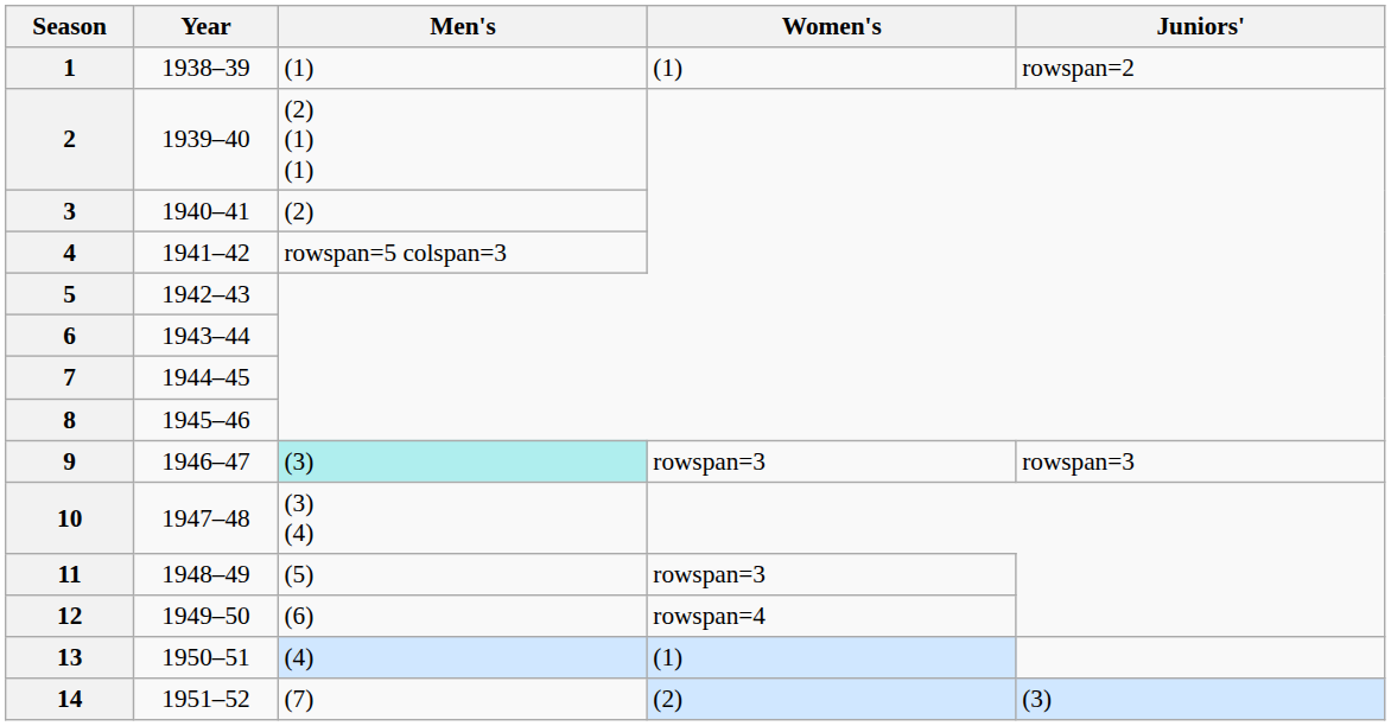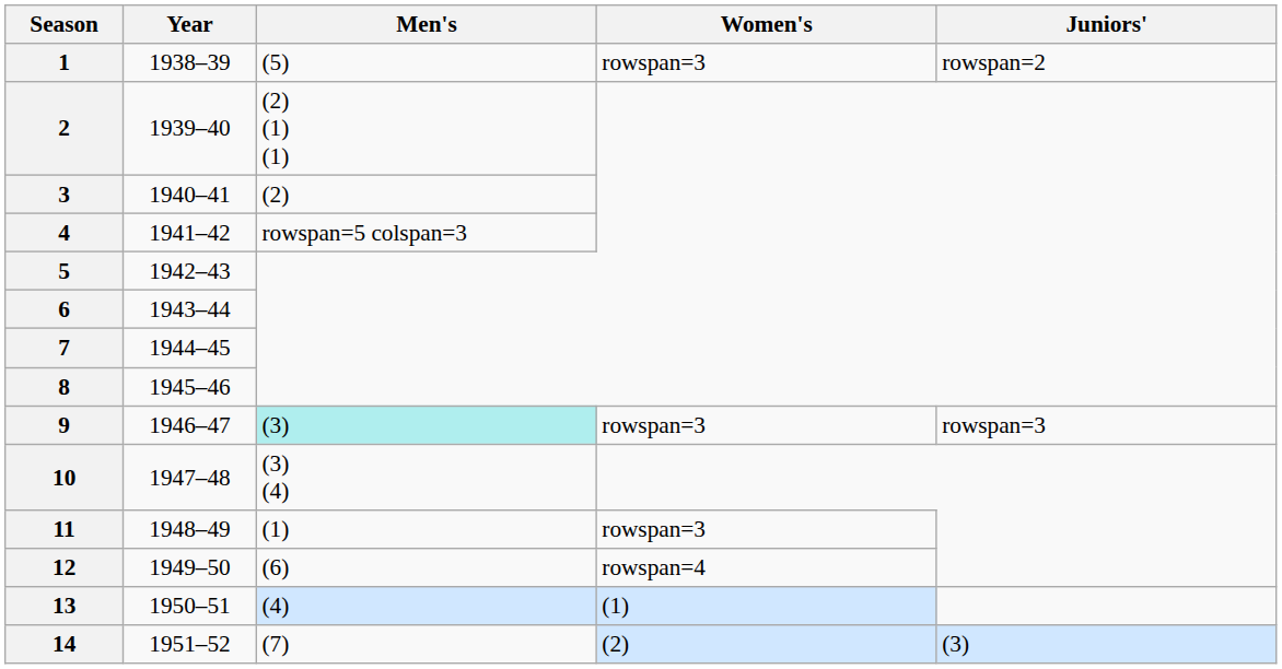1 | Men's: (1) -> (5)
1 | Women's: (1) -> rowspan=3
11 | Men's: (5) -> (1)
